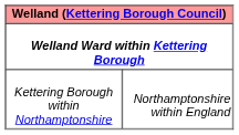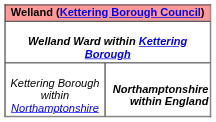Kettering Borough within Northamptonshire | column 2: normal -> bold
